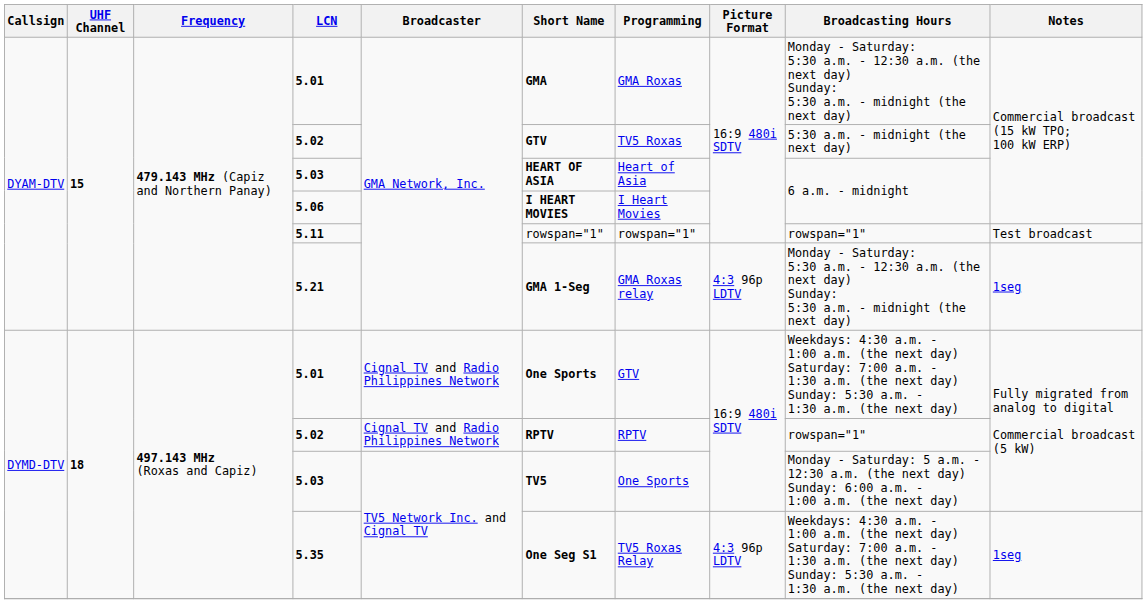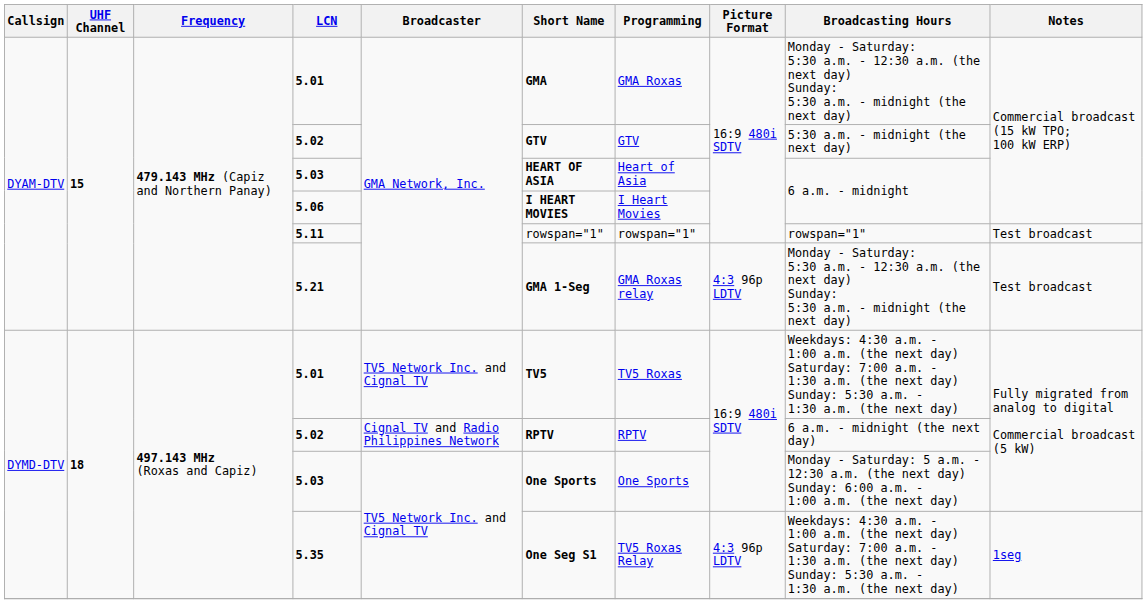DYAM-DTV / 5.02 | Programming: TV5 Roxas -> GTV
5.21 | Notes: 1seg -> Test broadcast
DYMD-DTV / 5.01 | Broadcaster: Cignal TV and Radio Philippines Network -> TV5 Network Inc. and Cignal TV
DYMD-DTV / 5.01 | Short Name: One Sports -> TV5
DYMD-DTV / 5.01 | Programming: GTV -> TV5 Roxas
DYMD-DTV / 5.02 | Broadcasting Hours: rowspan="1" -> 6 a.m. - midnight (the next day)
DYMD-DTV / 5.03 | Short Name: TV5 -> One Sports
